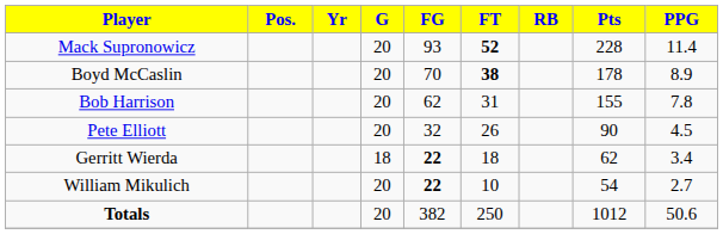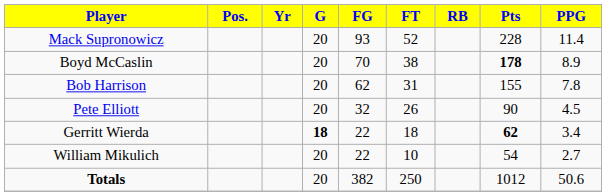Mack Supronowicz | FT: bold -> normal
Boyd McCaslin | FT: bold -> normal
Boyd McCaslin | Pts: normal -> bold
Gerritt Wierda | G: normal -> bold
Gerritt Wierda | FG: bold -> normal
Gerritt Wierda | Pts: normal -> bold
William Mikulich | FG: bold -> normal
